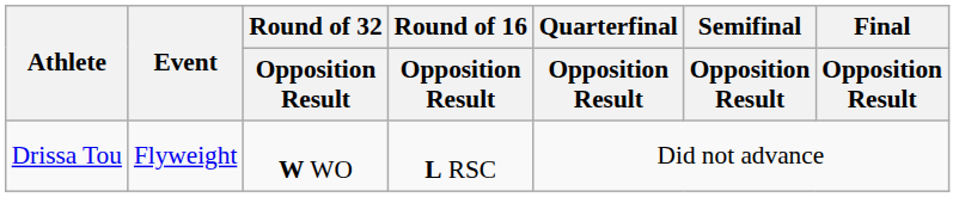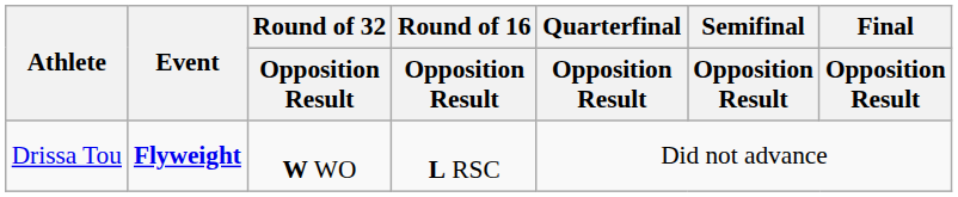Drissa Tou | Event: normal -> bold
